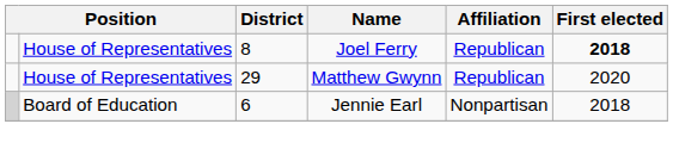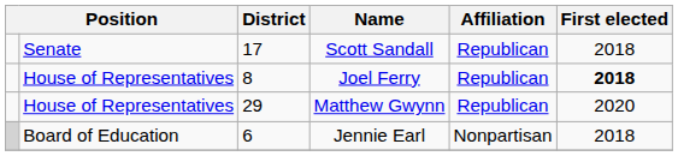+ row: Senate | 17 | Scott Sandall | Republican | 2018
